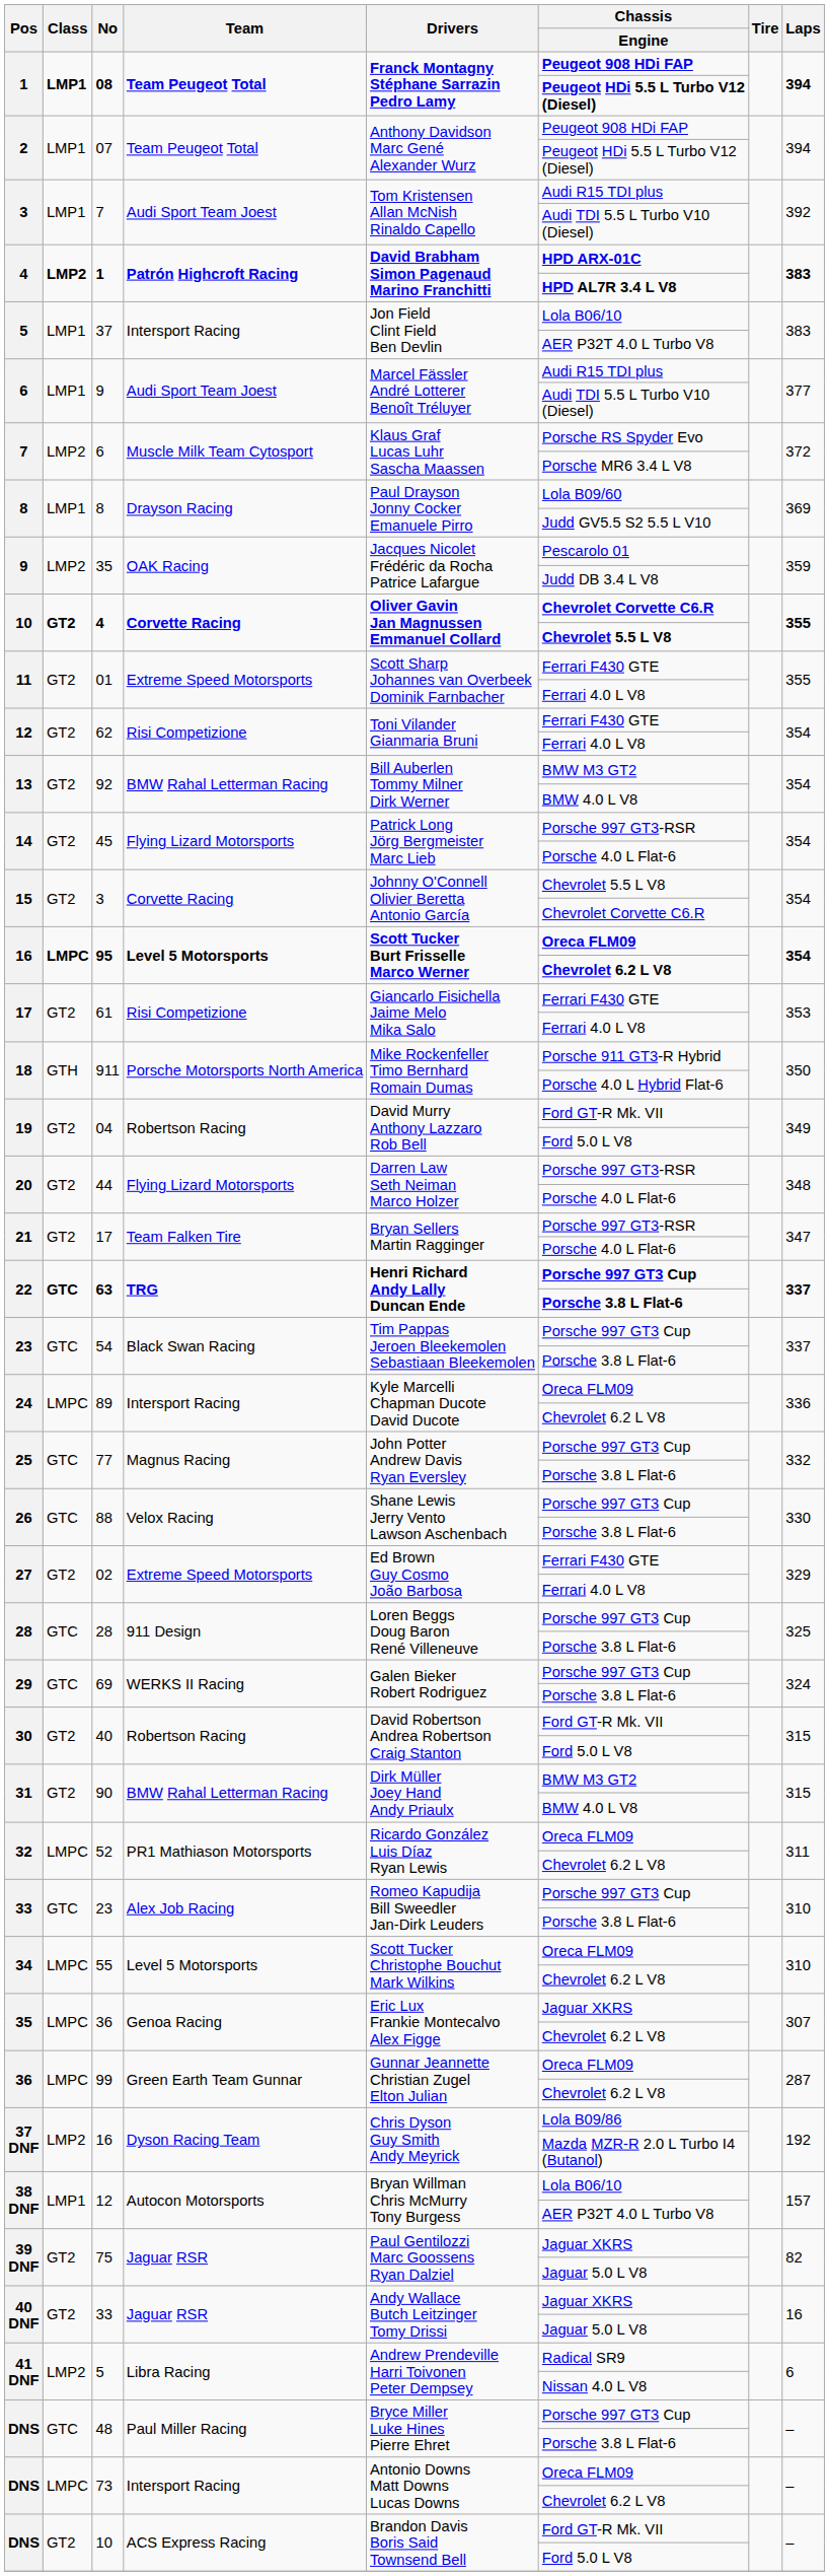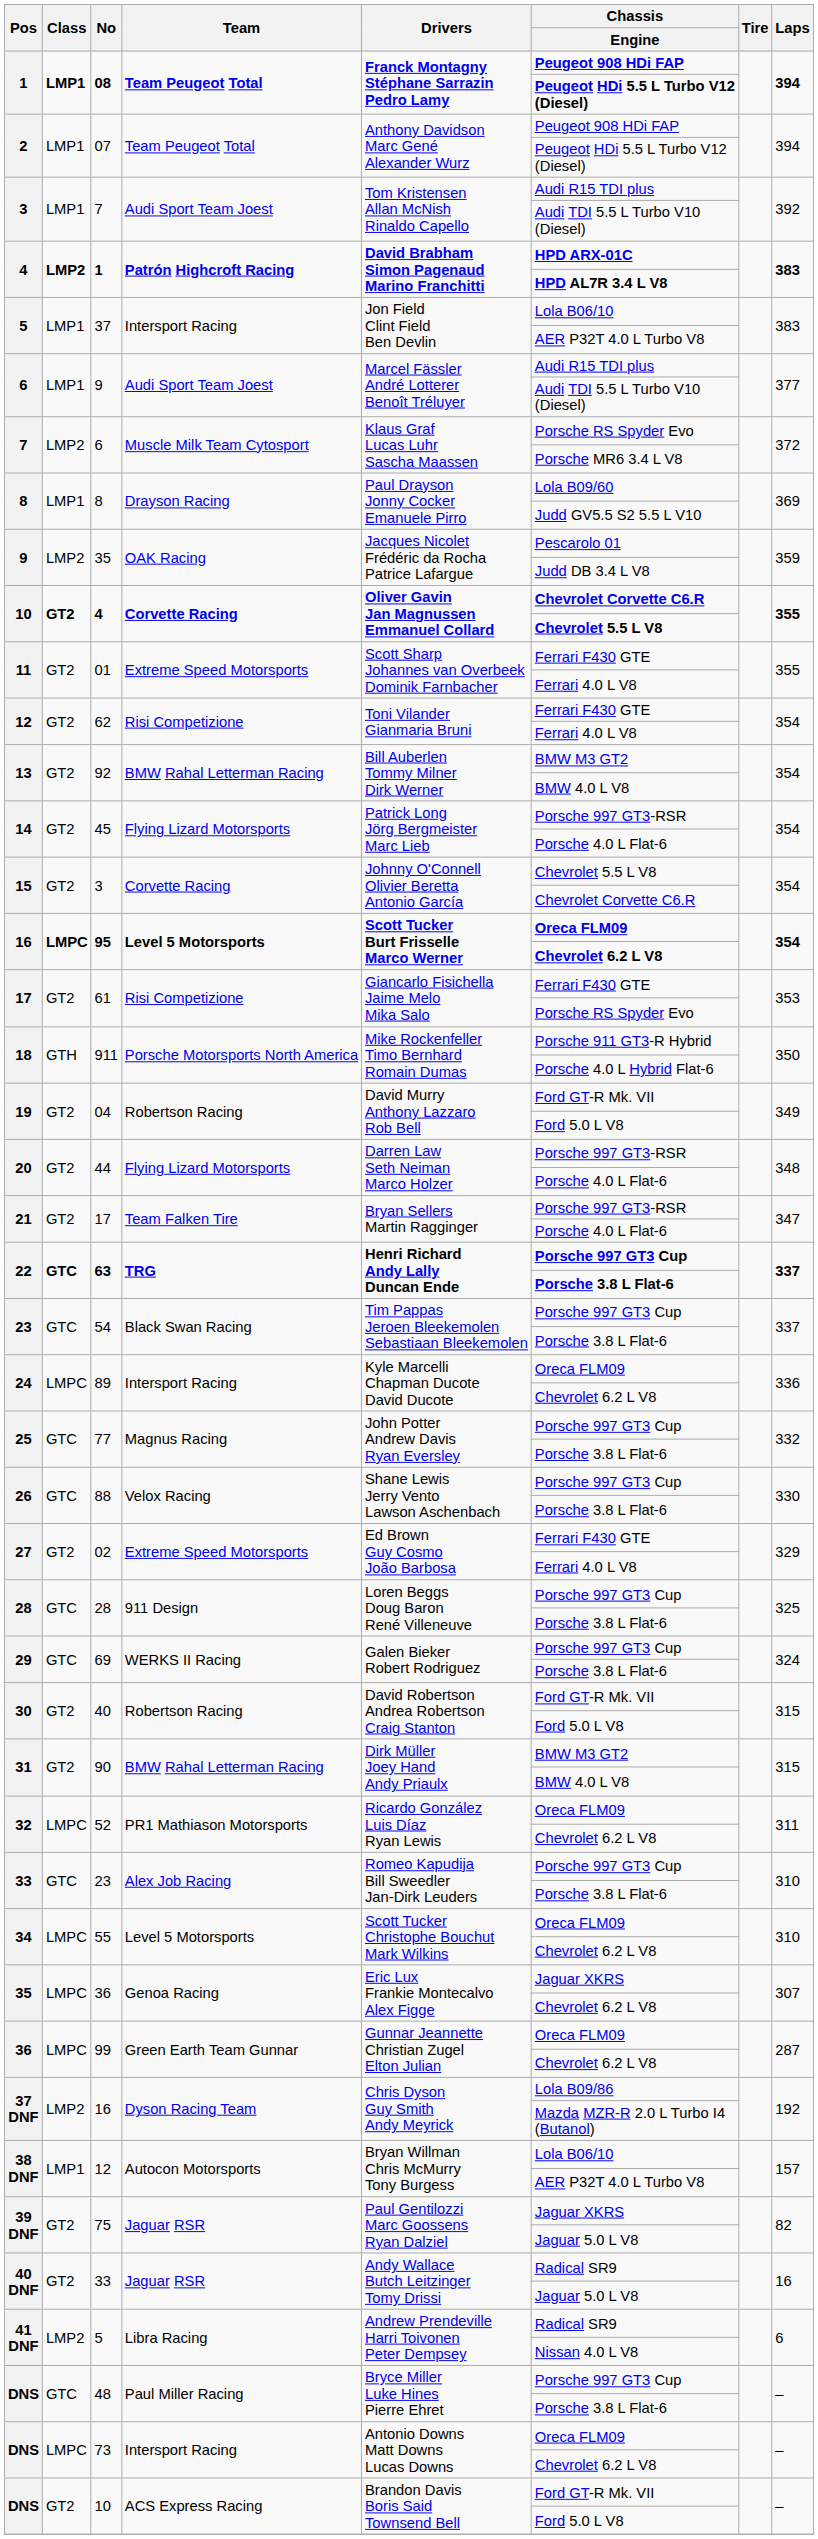row 36 | Chassis / Engine: Ferrari 4.0 L V8 -> Porsche RS Spyder Evo
row 81 | Chassis / Engine: Jaguar XKRS -> Radical SR9
